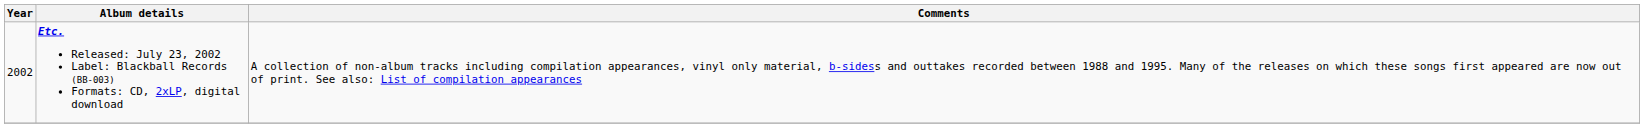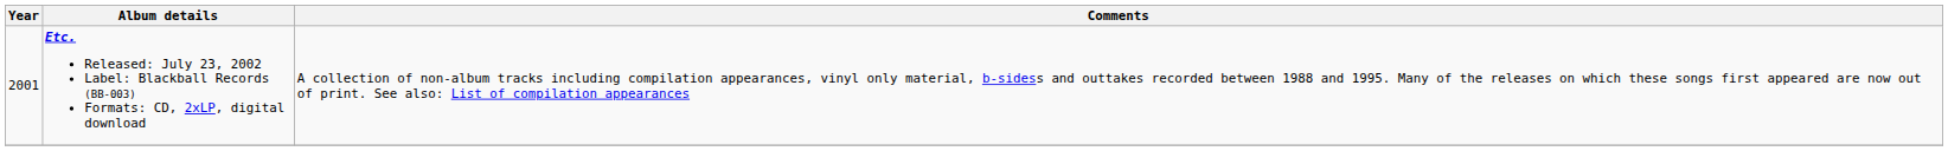row 2 | Year: 2002 -> 2001
